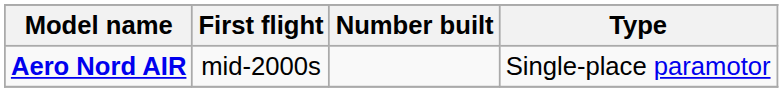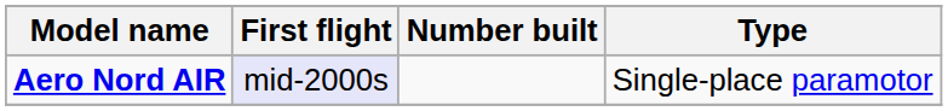Aero Nord AIR | First flight: no background -> lavender background
